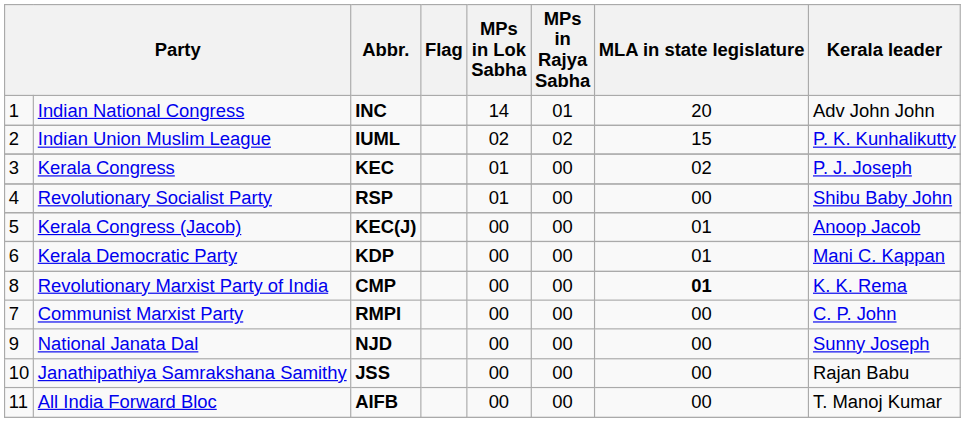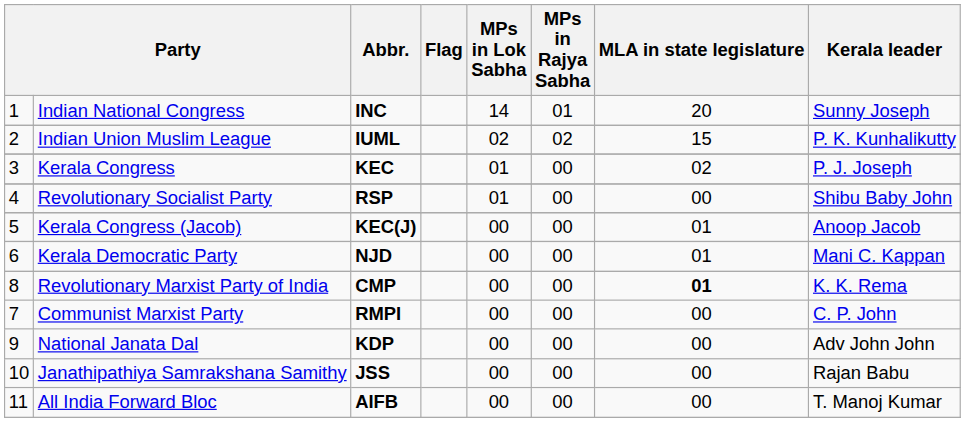Indian National Congress | Kerala leader: Adv John John -> Sunny Joseph
Kerala Democratic Party | Abbr.: KDP -> NJD
National Janata Dal | Abbr.: NJD -> KDP
National Janata Dal | Kerala leader: Sunny Joseph -> Adv John John
